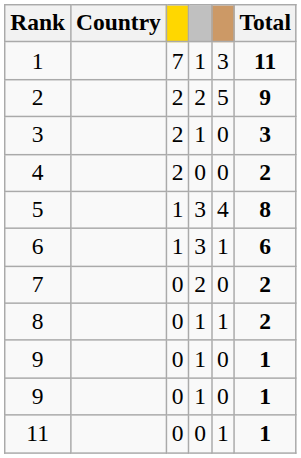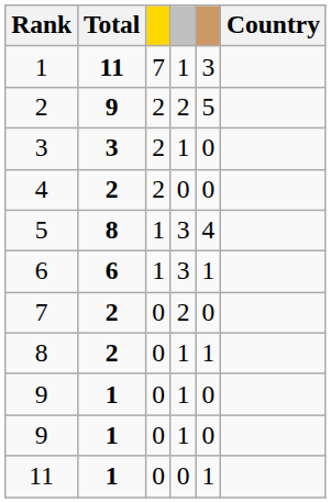columns swapped: Country <-> Total
